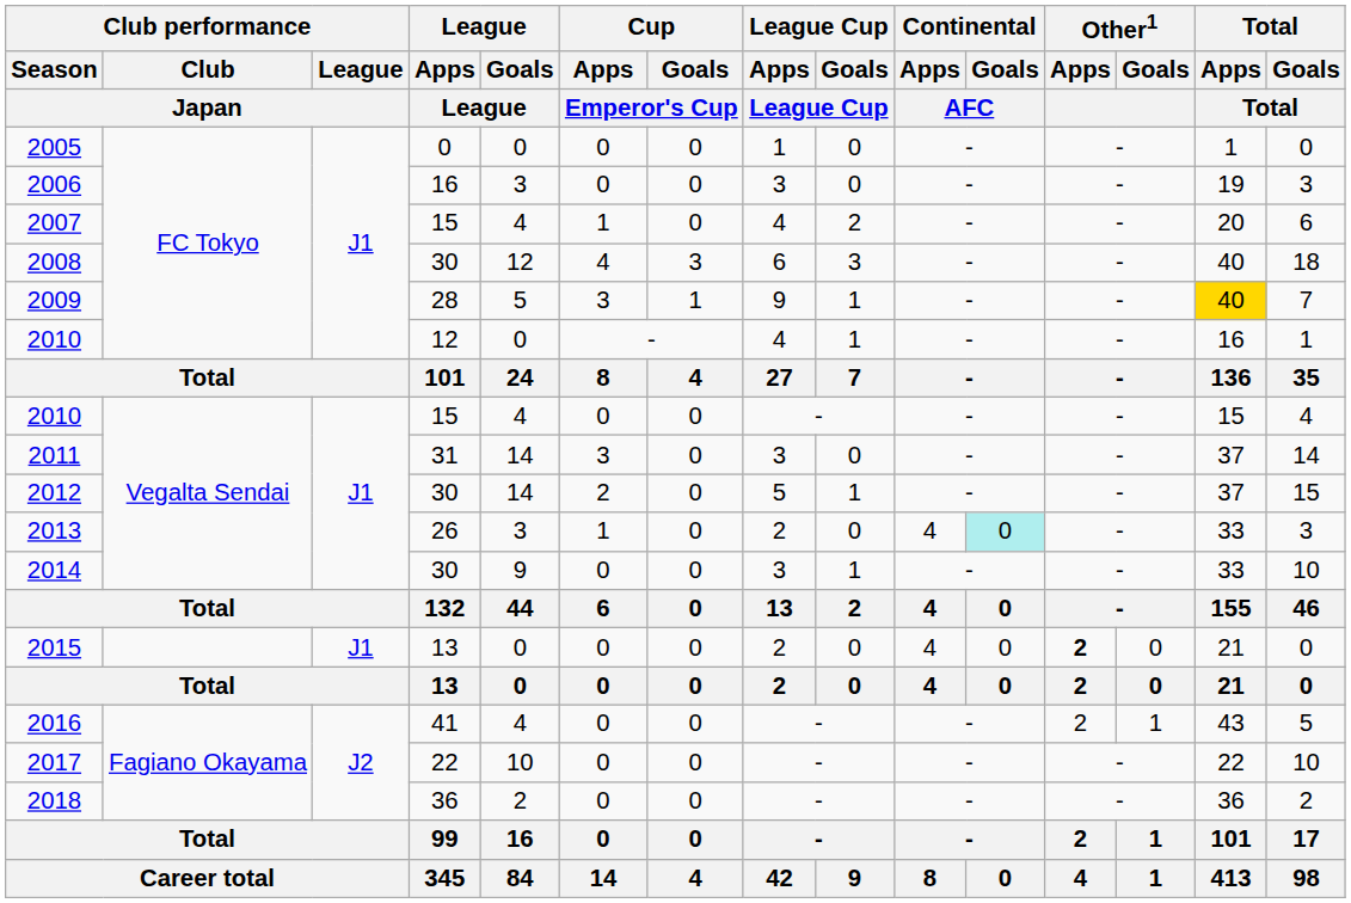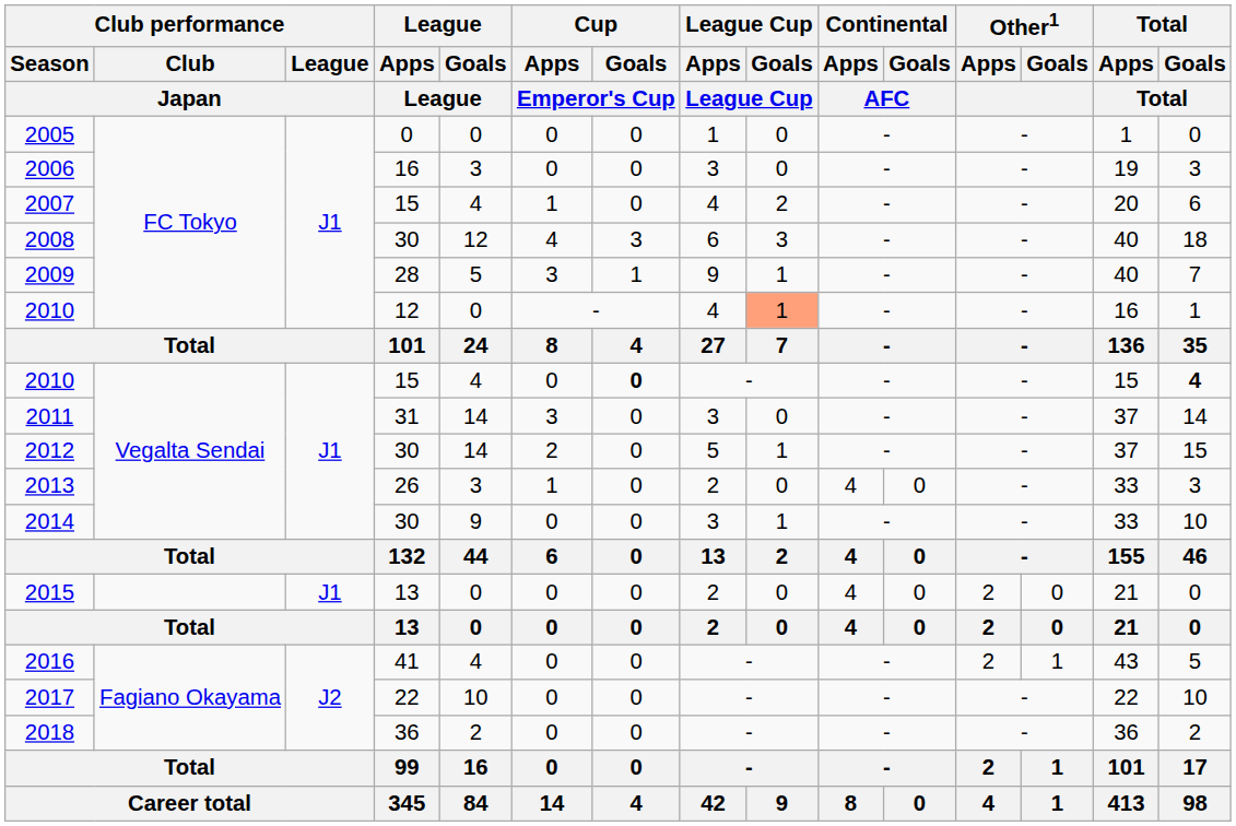2009 | Total / Apps / Total: gold background -> no background
2010 / 12 | League Cup / Goals / League Cup: no background -> lightsalmon background
2010 / 15 | Cup / Goals / Emperor's Cup: normal -> bold
2010 / 15 | Total / Goals / Total: normal -> bold
2013 | Continental / Goals / AFC: paleturquoise background -> no background
2015 | Other1 / Apps: bold -> normal
